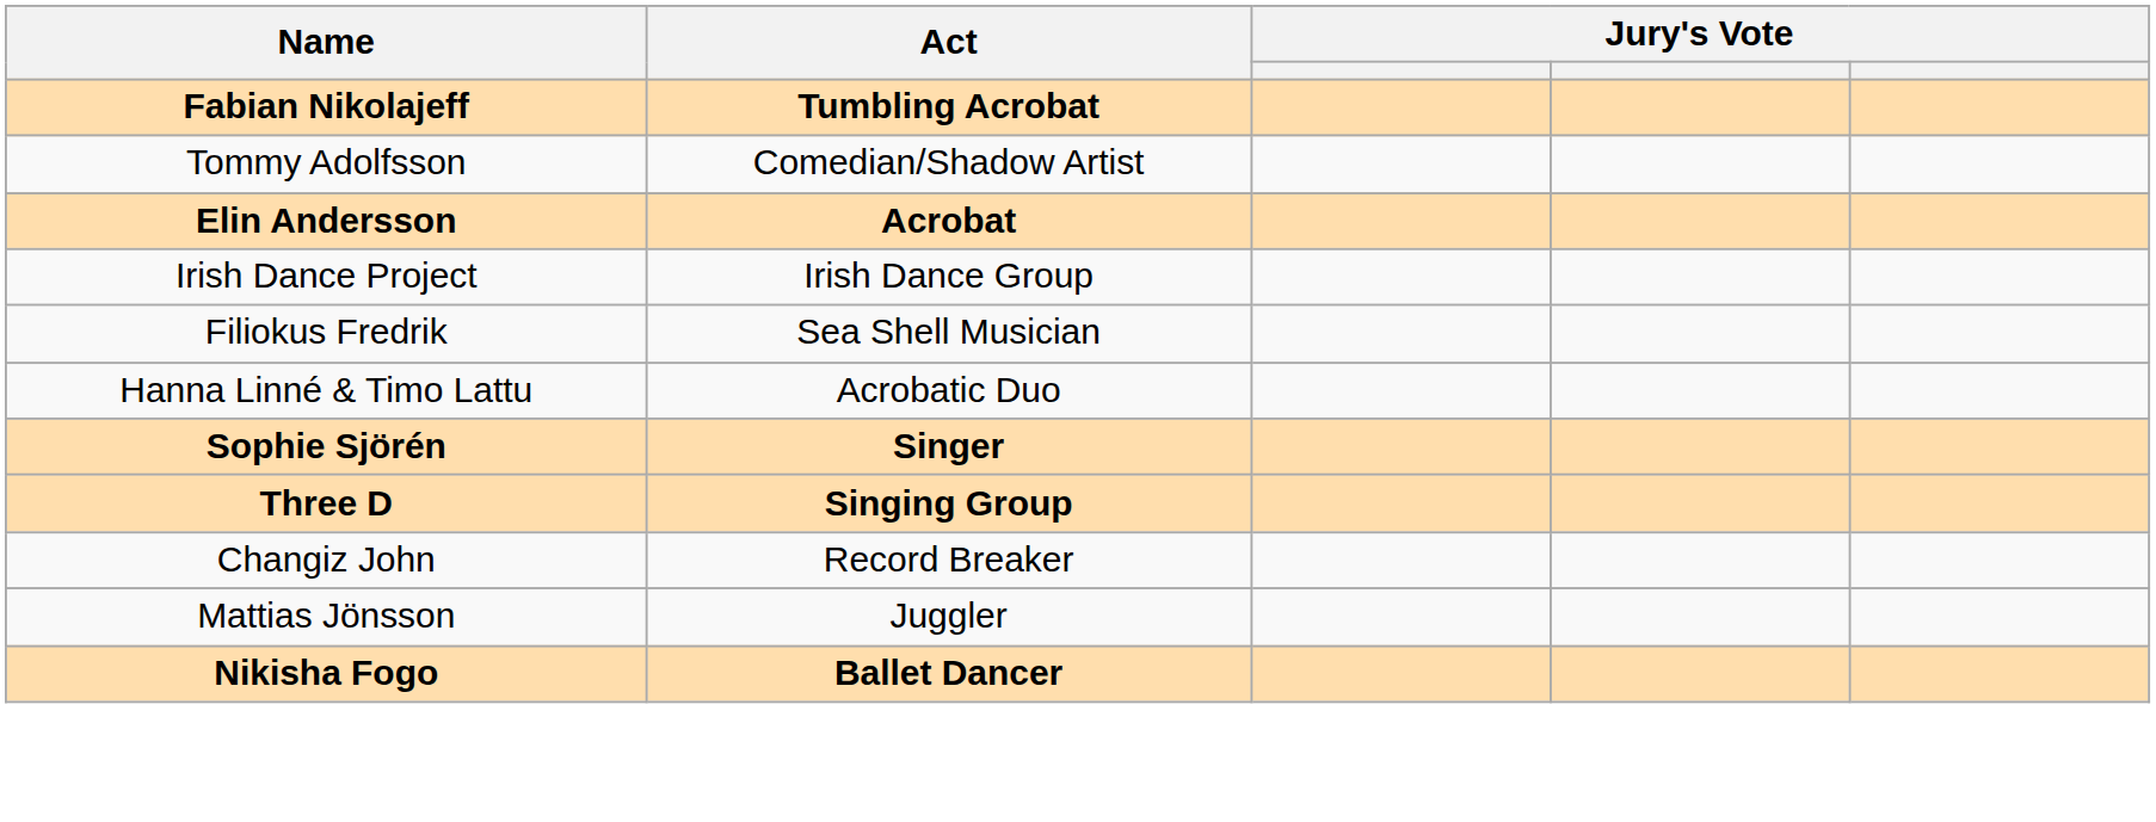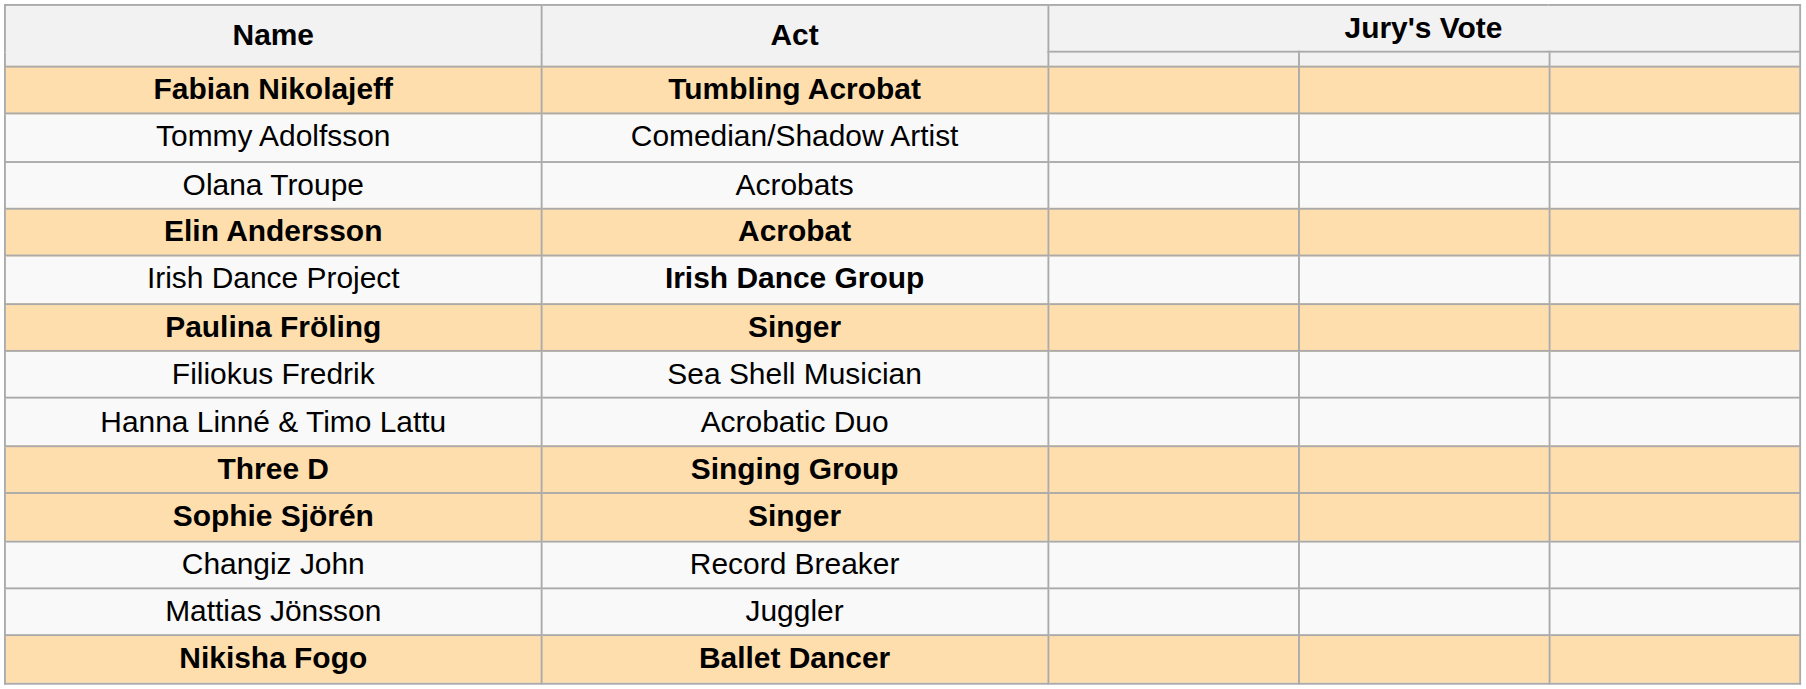+ row: Olana Troupe | Acrobats
Irish Dance Project | Act: normal -> bold
+ row: Paulina Fröling | Singer
rows swapped: Sophie Sjörén <-> Three D
